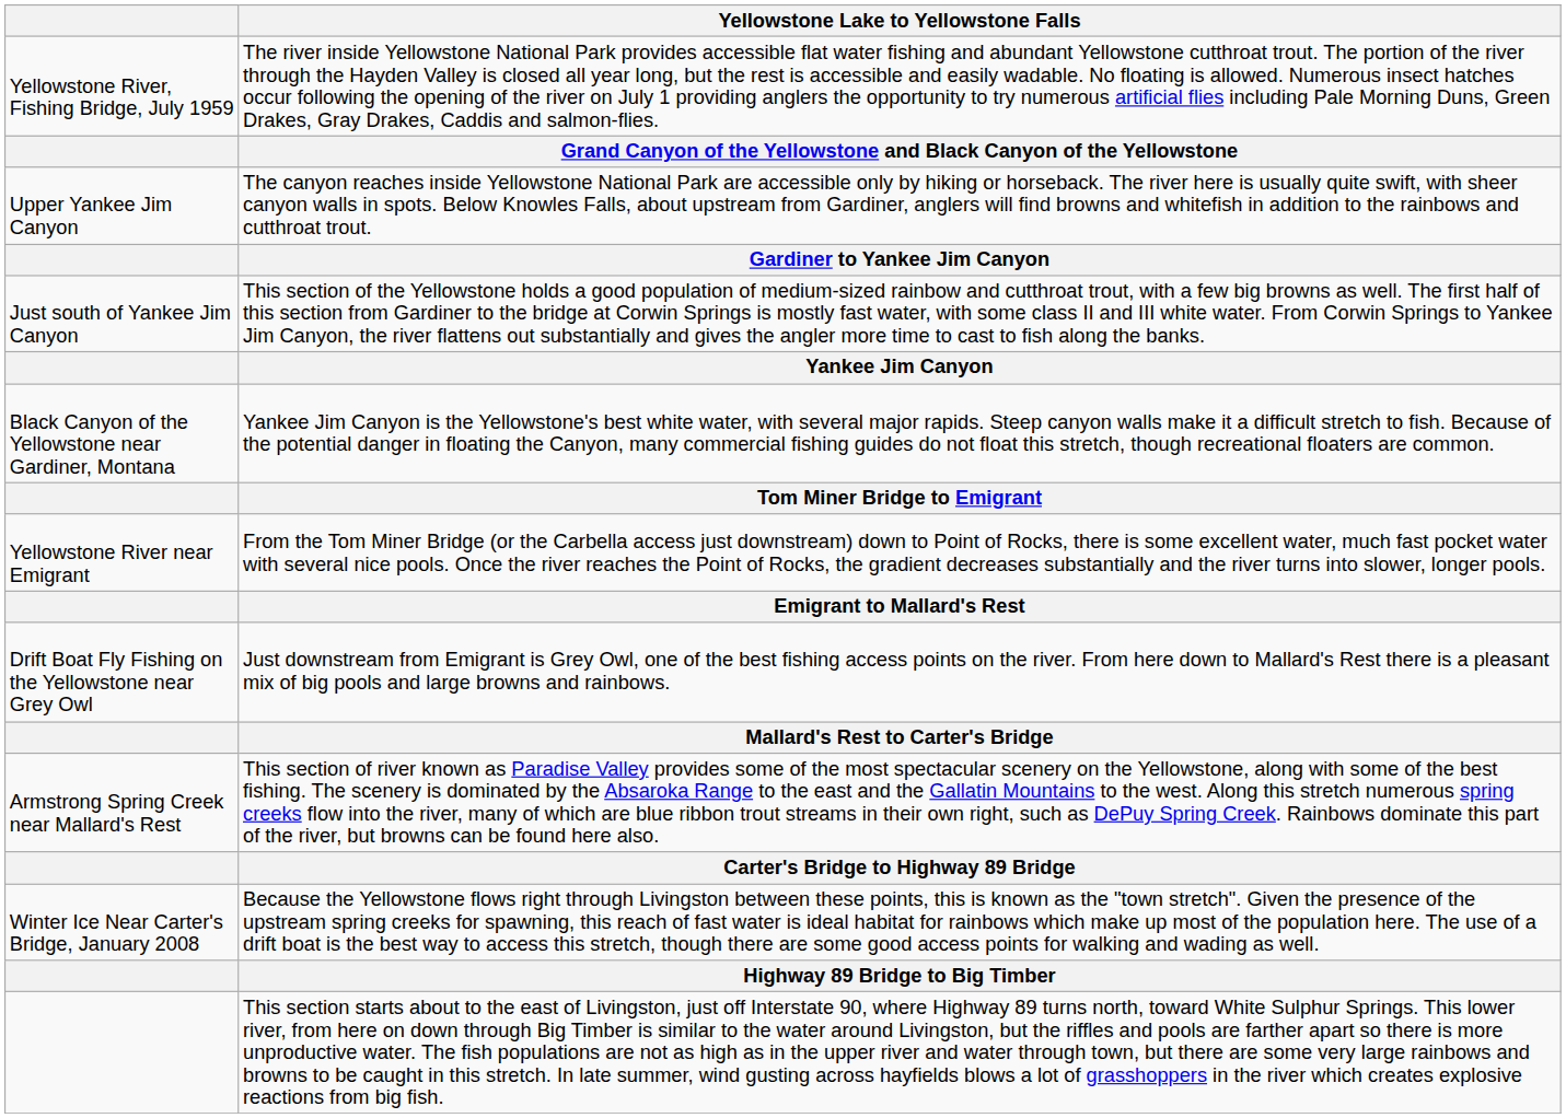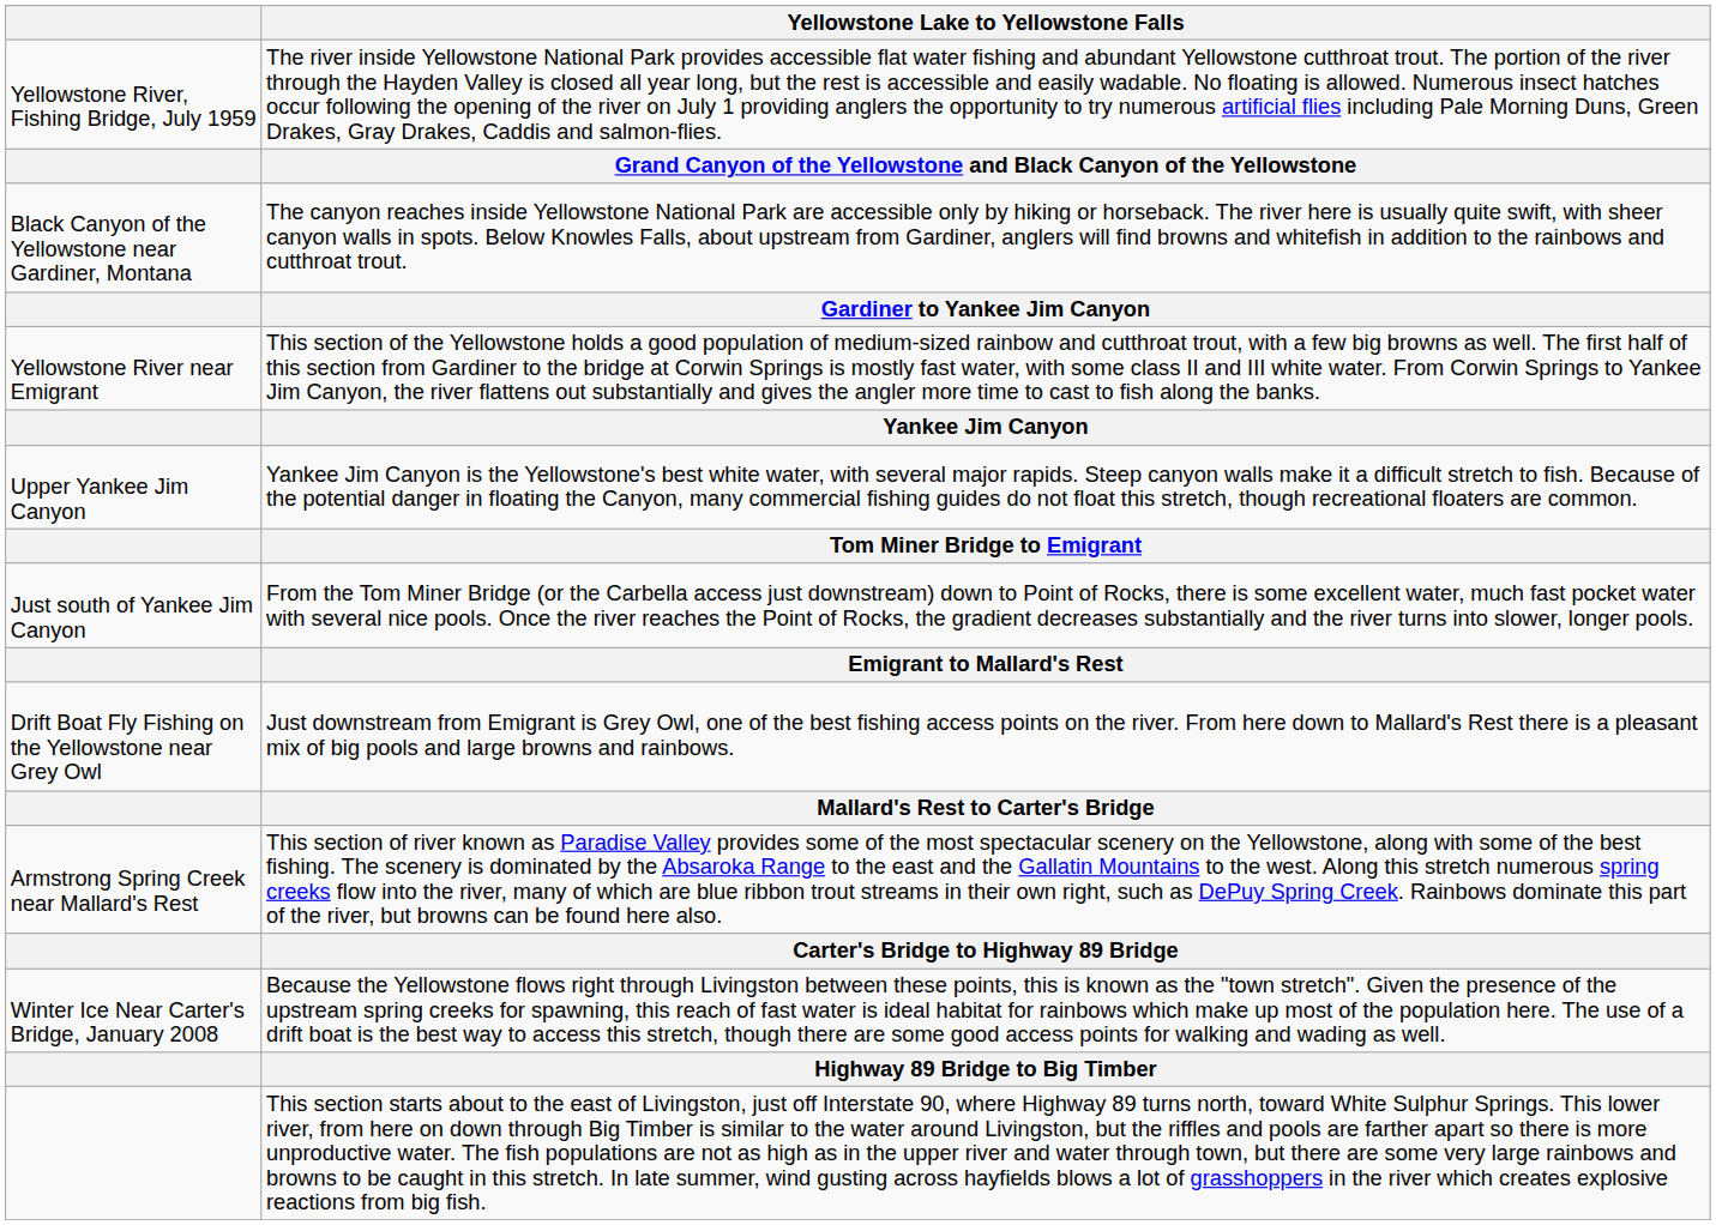row 4 | column 1: Upper Yankee Jim Canyon -> Black Canyon of the Yellowstone near Gardiner, Montana
row 6 | column 1: Just south of Yankee Jim Canyon -> Yellowstone River near Emigrant
row 8 | column 1: Black Canyon of the Yellowstone near Gardiner, Montana -> Upper Yankee Jim Canyon
row 10 | column 1: Yellowstone River near Emigrant -> Just south of Yankee Jim Canyon
